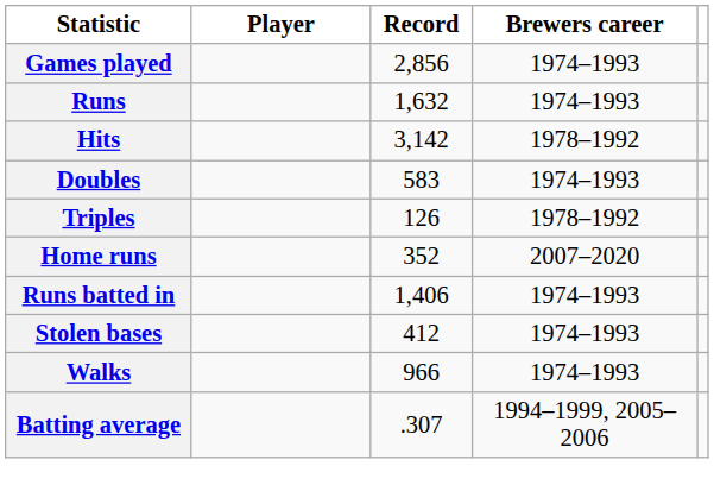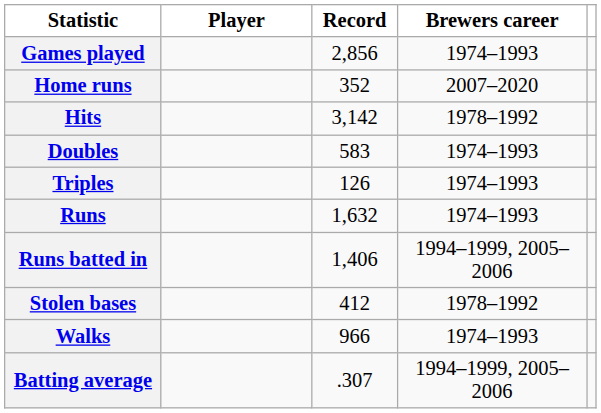rows swapped: Runs <-> Home runs
Triples | Brewers career: 1978–1992 -> 1974–1993
Runs batted in | Brewers career: 1974–1993 -> 1994–1999, 2005–2006
Stolen bases | Brewers career: 1974–1993 -> 1978–1992
